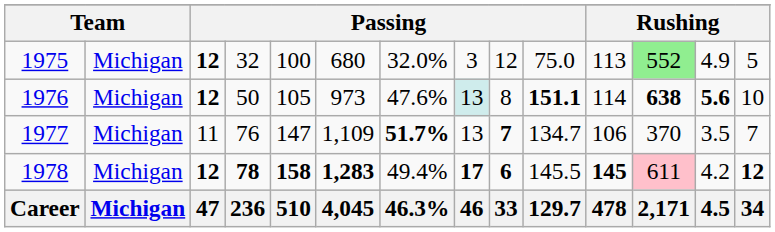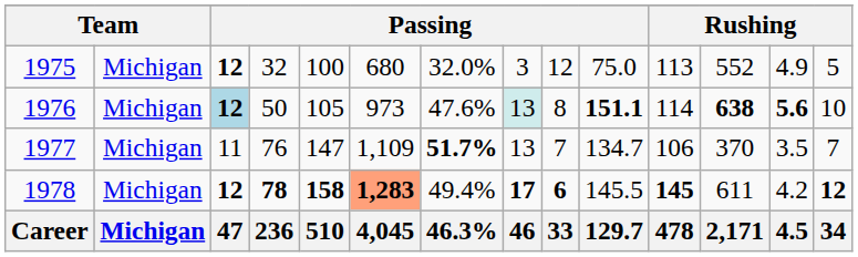1975 | column 12: lightgreen background -> no background
1976 | column 3: no background -> lightblue background
1977 | column 9: bold -> normal
1978 | column 6: no background -> lightsalmon background
1978 | column 12: pink background -> no background
